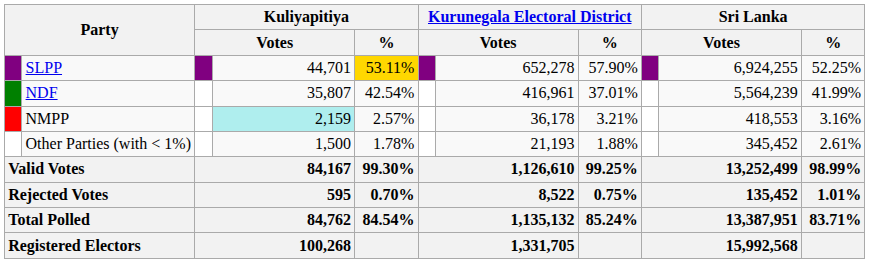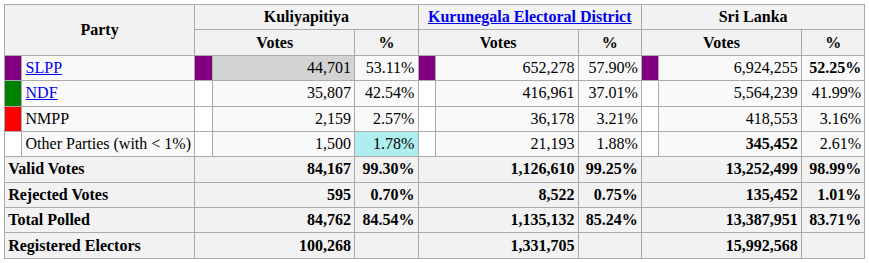SLPP | column 4: no background -> lightgrey background
SLPP | Kuliyapitiya / %: gold background -> no background
SLPP | Sri Lanka / %: normal -> bold
NMPP | column 4: paleturquoise background -> no background
Other Parties (with < 1%) | Kuliyapitiya / %: no background -> paleturquoise background
Other Parties (with < 1%) | column 10: normal -> bold
